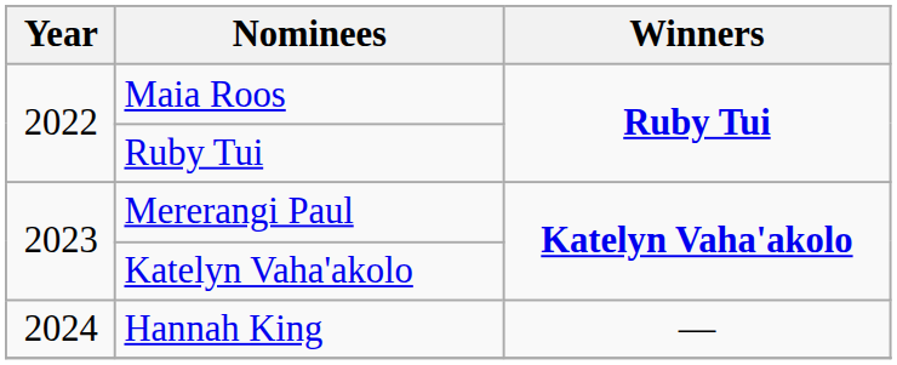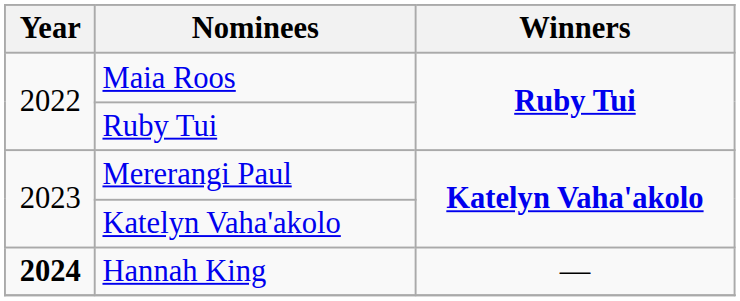Hannah King | Year: normal -> bold
